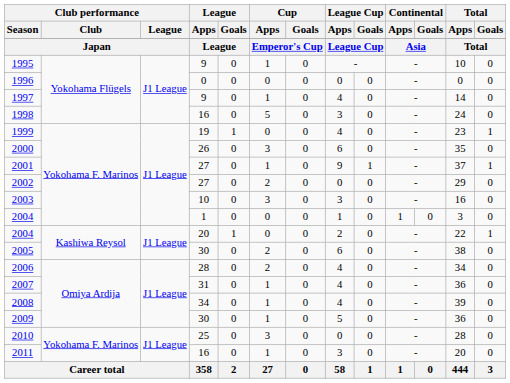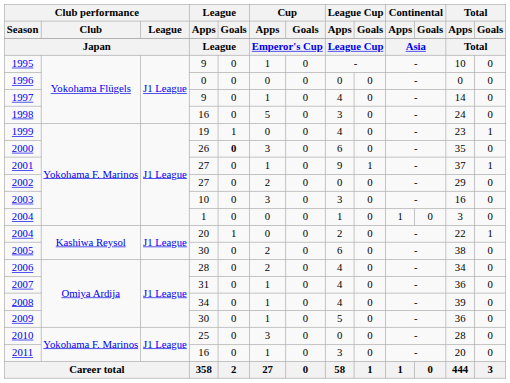2000 | League / Goals: normal -> bold
